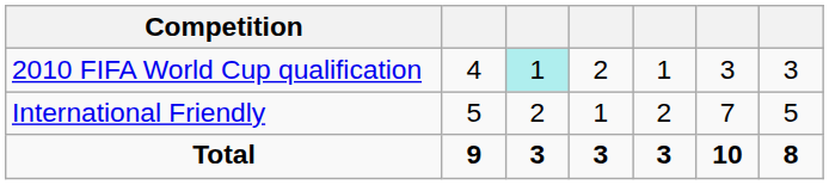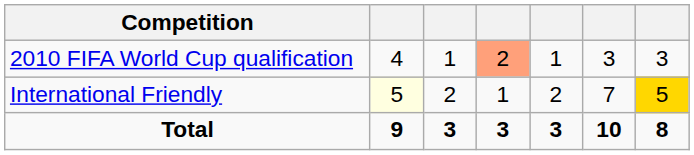2010 FIFA World Cup qualification | column 3: paleturquoise background -> no background
2010 FIFA World Cup qualification | column 4: no background -> lightsalmon background
International Friendly | column 2: no background -> lightyellow background
International Friendly | column 7: no background -> gold background
